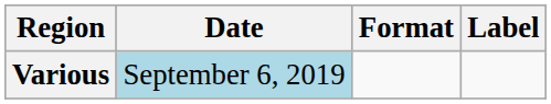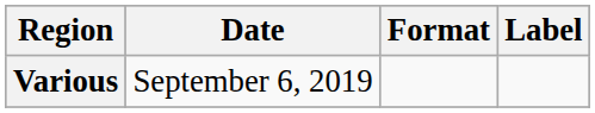Various | Date: lightblue background -> no background
